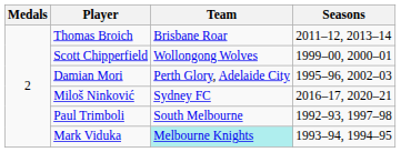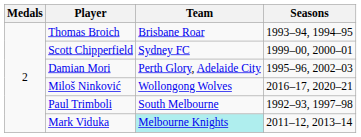Thomas Broich | Seasons: 2011–12, 2013–14 -> 1993–94, 1994–95
Scott Chipperfield | Team: Wollongong Wolves -> Sydney FC
Miloš Ninković | Team: Sydney FC -> Wollongong Wolves
Mark Viduka | Seasons: 1993–94, 1994–95 -> 2011–12, 2013–14
